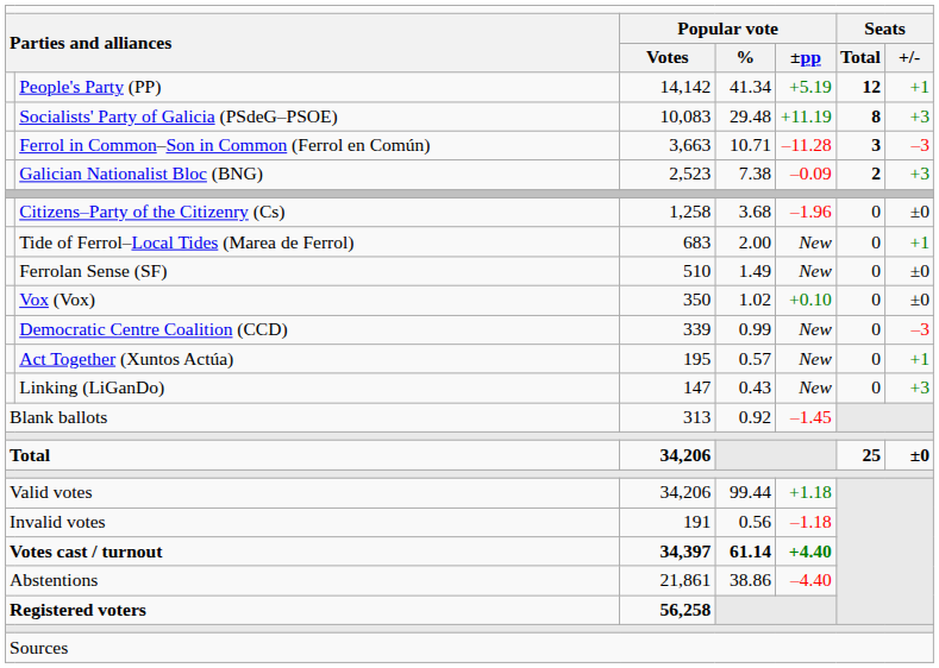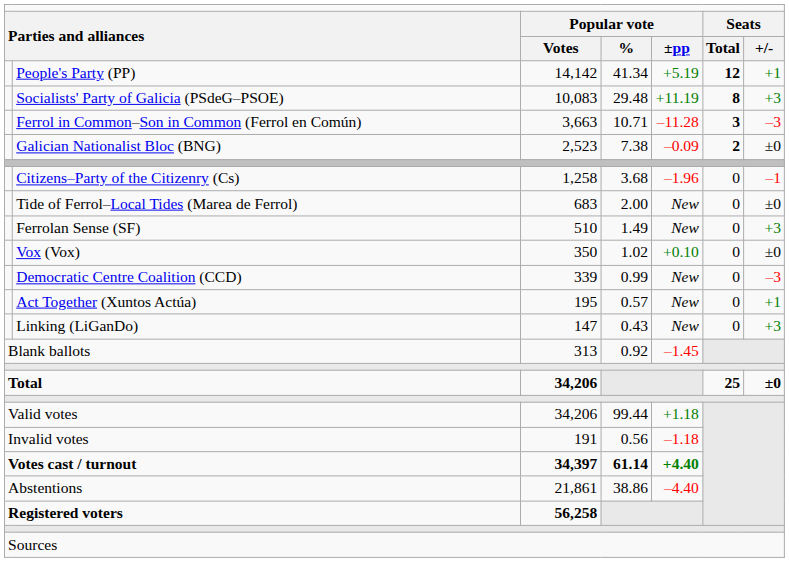Galician Nationalist Bloc (BNG) | column 7: +3 -> ±0
Citizens–Party of the Citizenry (Cs) | column 7: ±0 -> –1
Tide of Ferrol–Local Tides (Marea de Ferrol) | column 7: +1 -> ±0
Ferrolan Sense (SF) | column 7: ±0 -> +3
